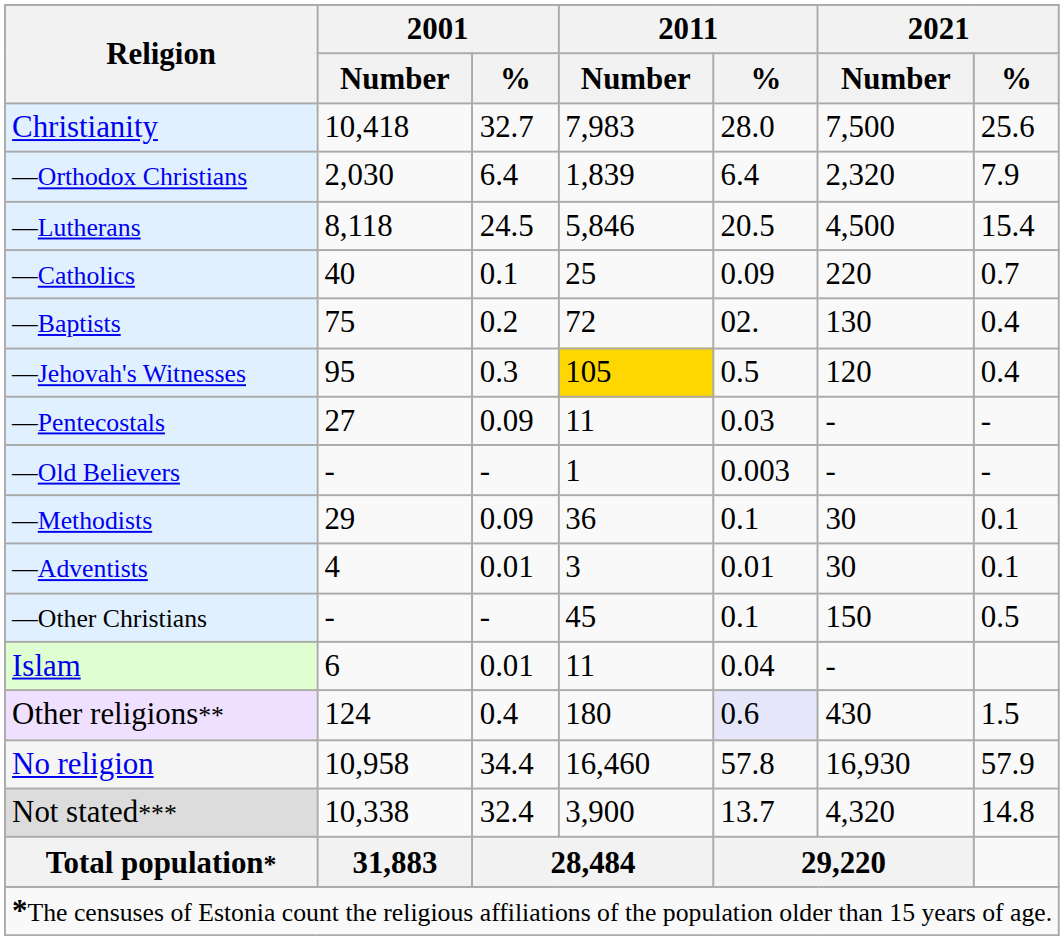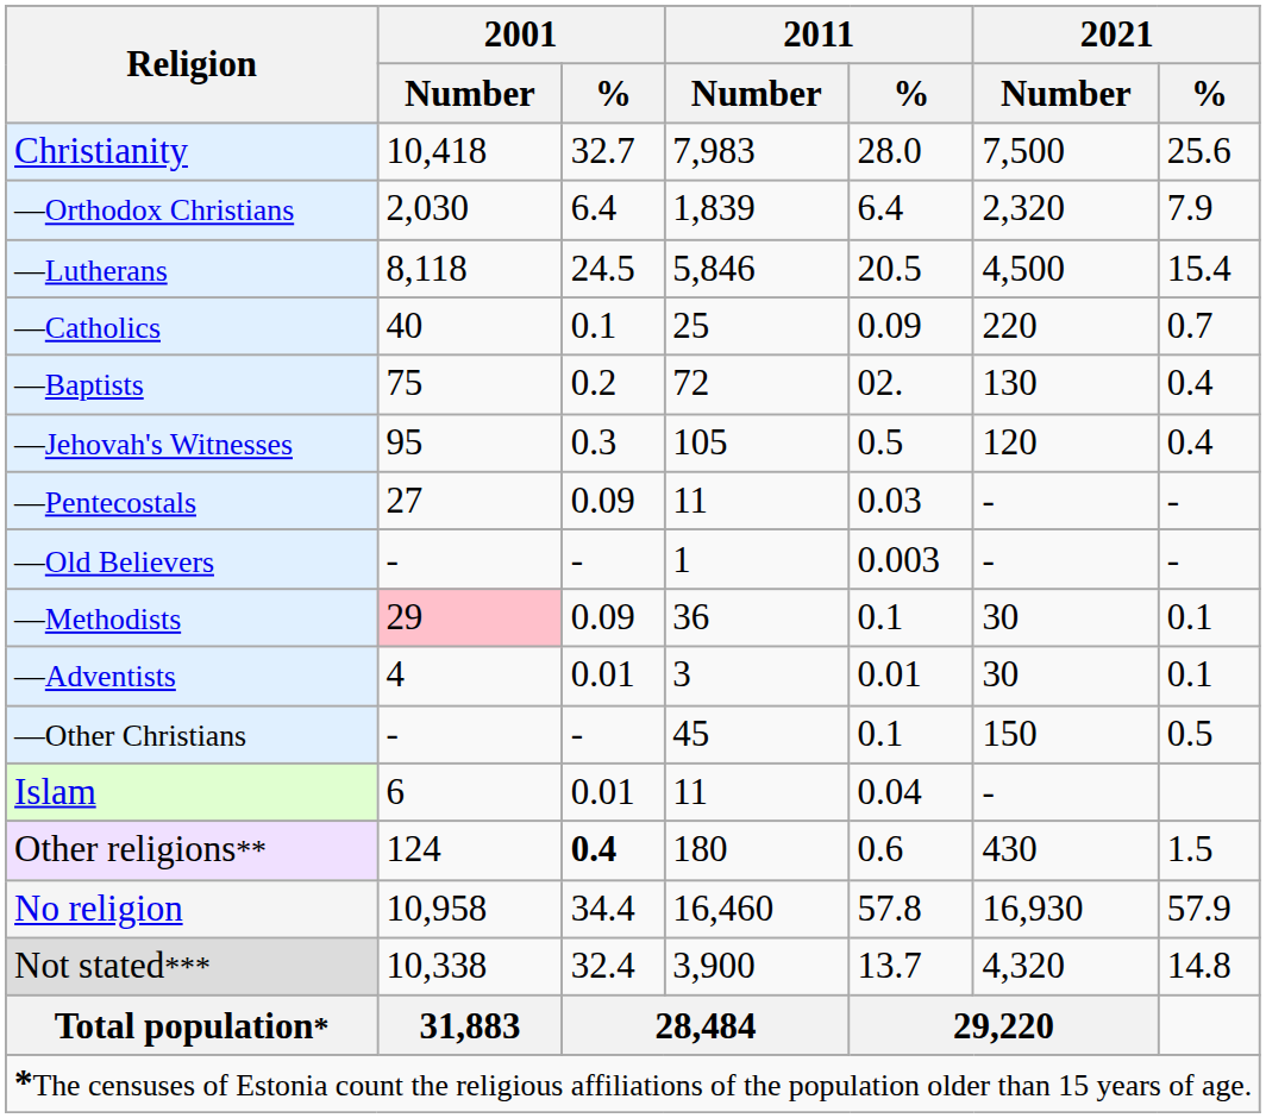—Jehovah's Witnesses | 2011 / Number: gold background -> no background
—Methodists | 2001 / Number: no background -> pink background
Other religions** | 2001 / %: normal -> bold
Other religions** | 2011 / %: lavender background -> no background
